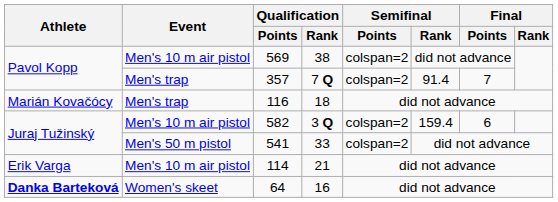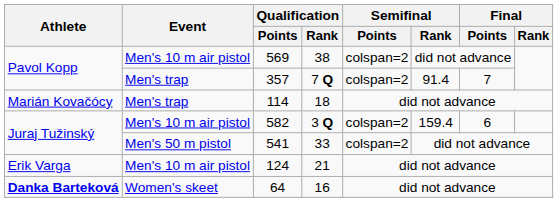18 | Qualification / Points: 116 -> 114
21 | Qualification / Points: 114 -> 124
